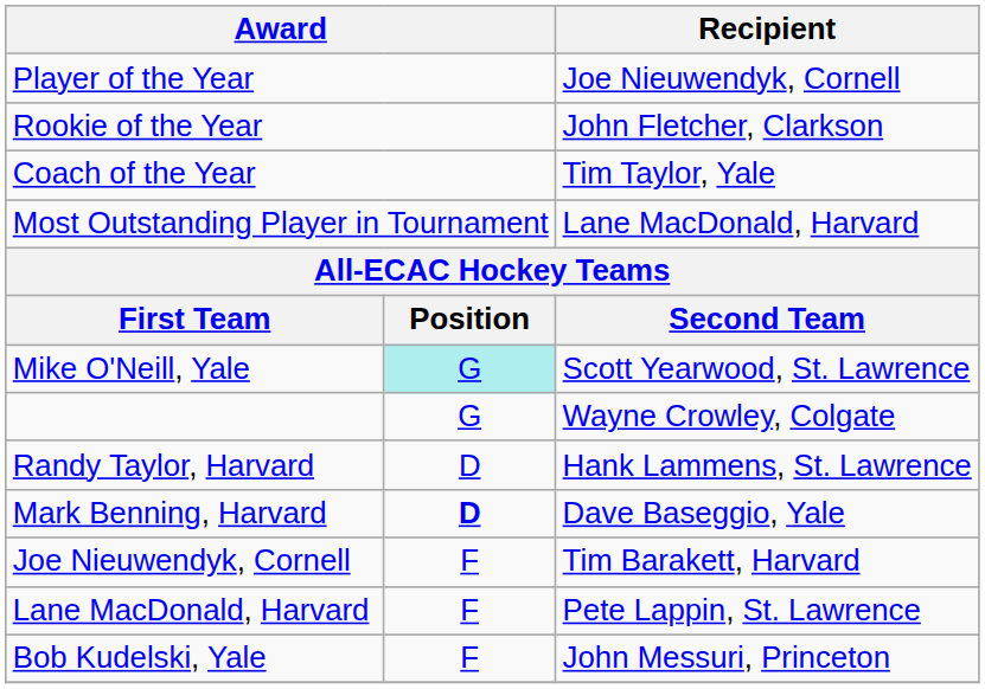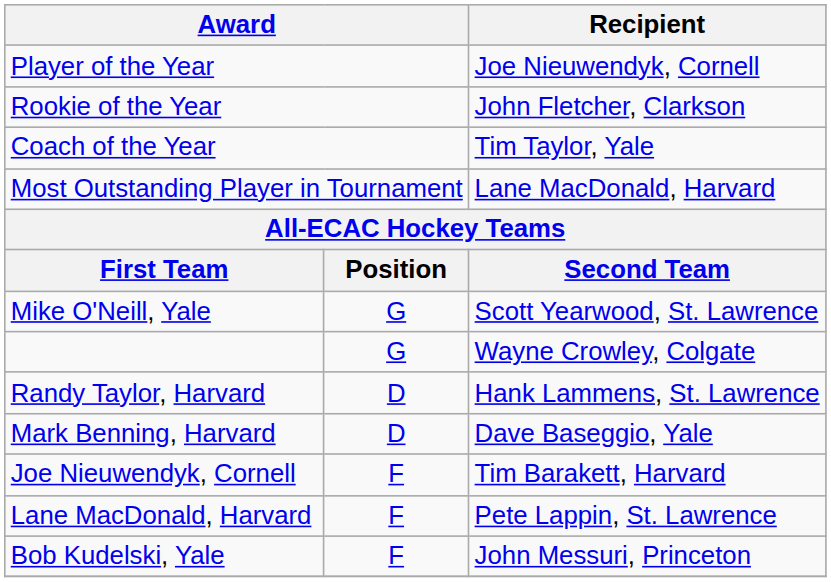Mike O'Neill, Yale | column 2: paleturquoise background -> no background
Mark Benning, Harvard | column 2: bold -> normal
